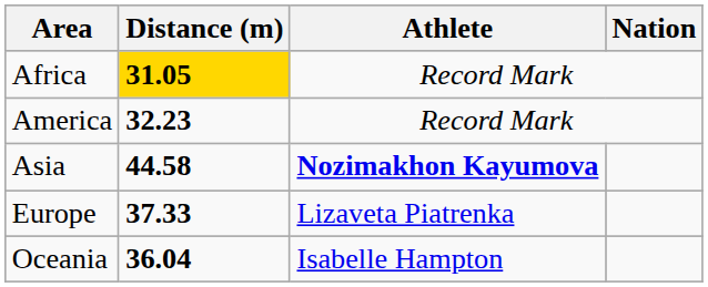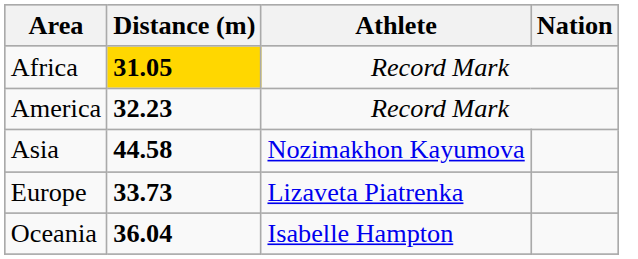Asia | Athlete: bold -> normal
Europe | Distance (m): 37.33 -> 33.73
